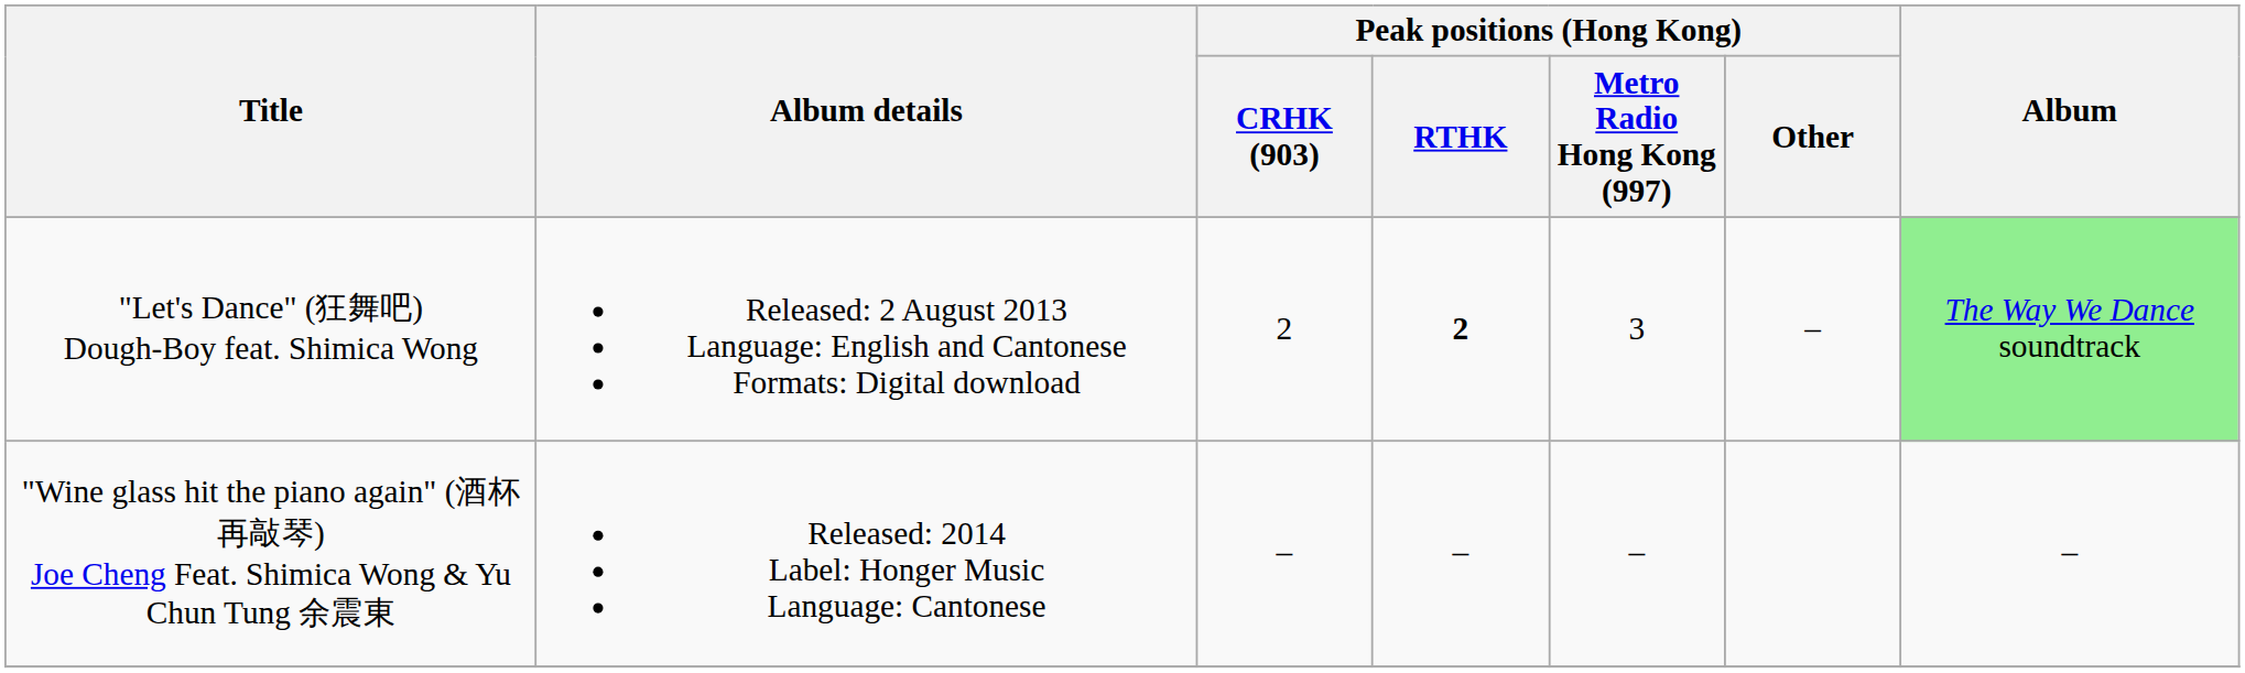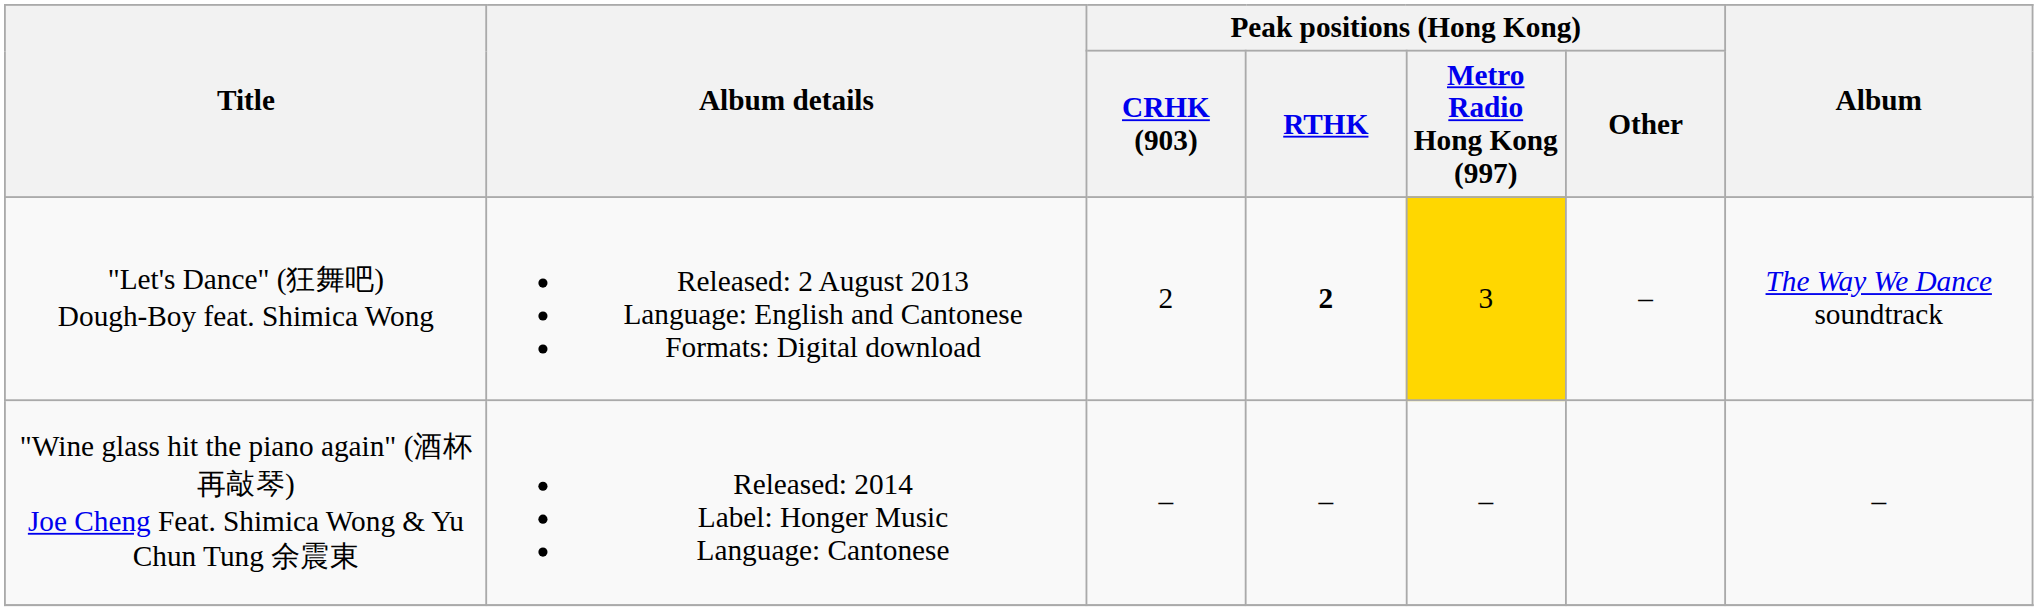"Let's Dance" (狂舞吧) Dough-Boy feat. Shimica Wong | Peak positions (Hong Kong) / Metro Radio Hong Kong (997): no background -> gold background
"Let's Dance" (狂舞吧) Dough-Boy feat. Shimica Wong | Album: lightgreen background -> no background
